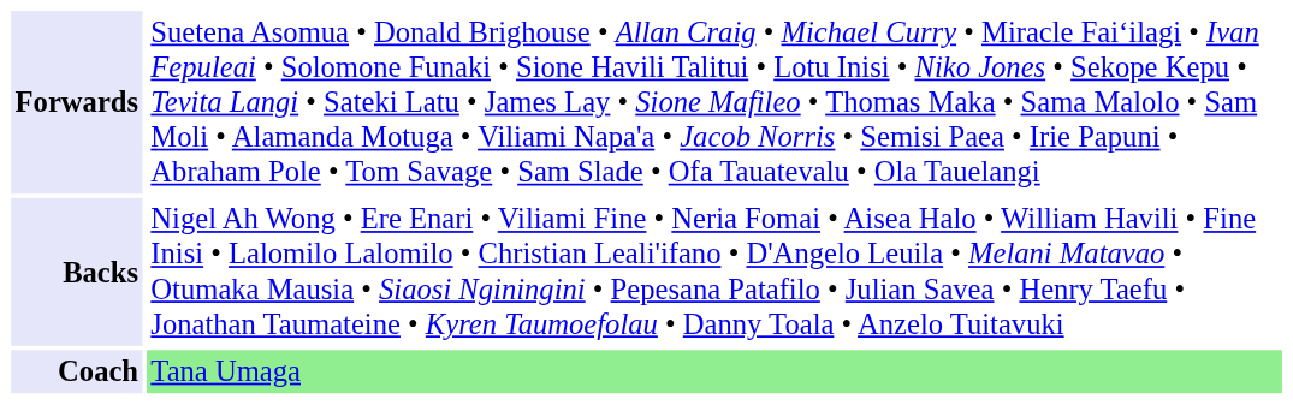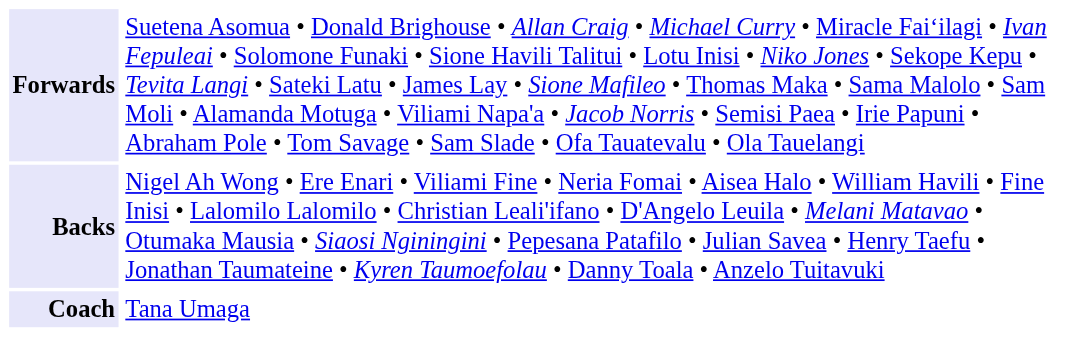Coach | column 2: lightgreen background -> no background
